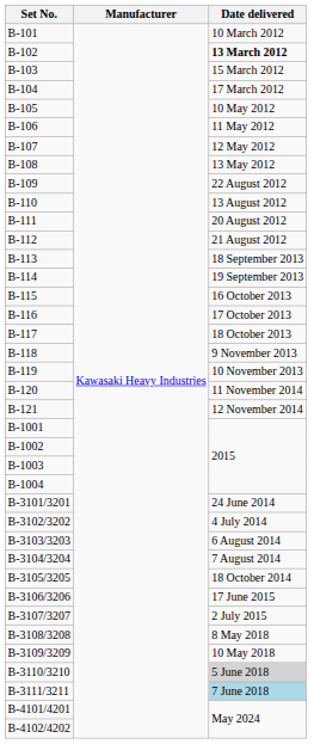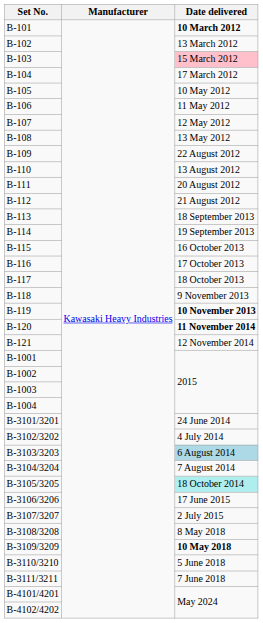B-101 | Date delivered: normal -> bold
B-102 | Date delivered: bold -> normal
B-103 | Date delivered: no background -> pink background
B-119 | Date delivered: normal -> bold
B-120 | Date delivered: normal -> bold
B-3103/3203 | Date delivered: no background -> lightblue background
B-3105/3205 | Date delivered: no background -> paleturquoise background
B-3109/3209 | Date delivered: normal -> bold
B-3110/3210 | Date delivered: lightgrey background -> no background
B-3111/3211 | Date delivered: lightblue background -> no background
